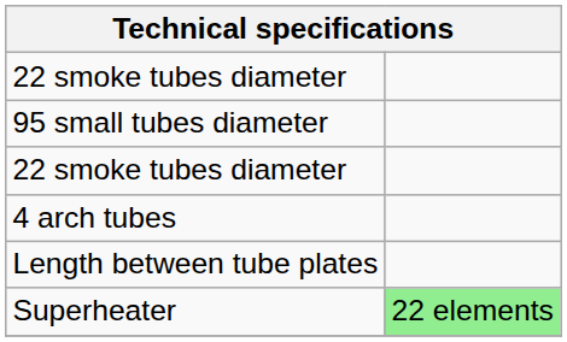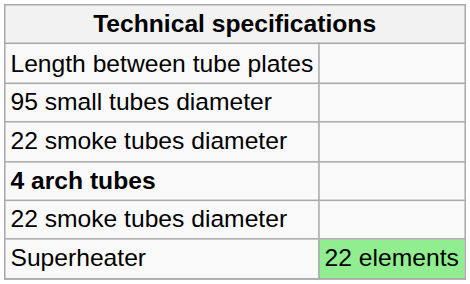row 2 | column 1: 22 smoke tubes diameter -> Length between tube plates
row 5 | column 1: normal -> bold
row 6 | column 1: Length between tube plates -> 22 smoke tubes diameter
